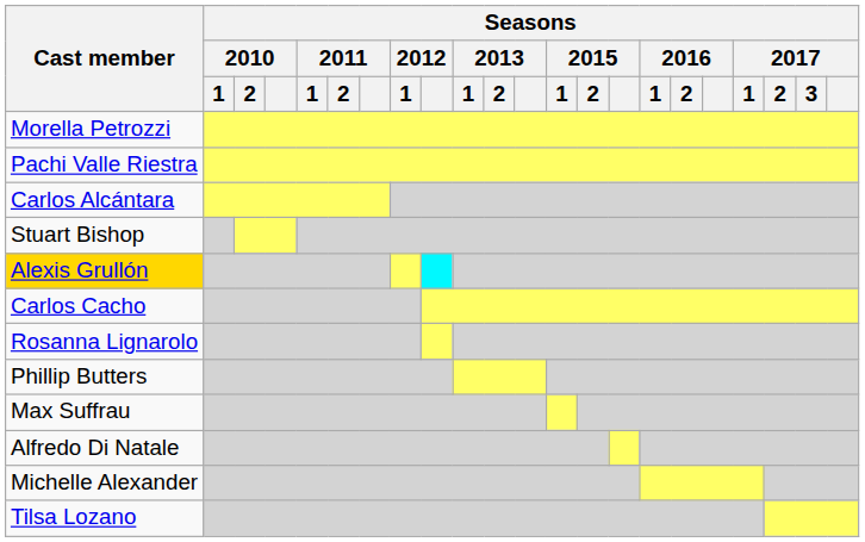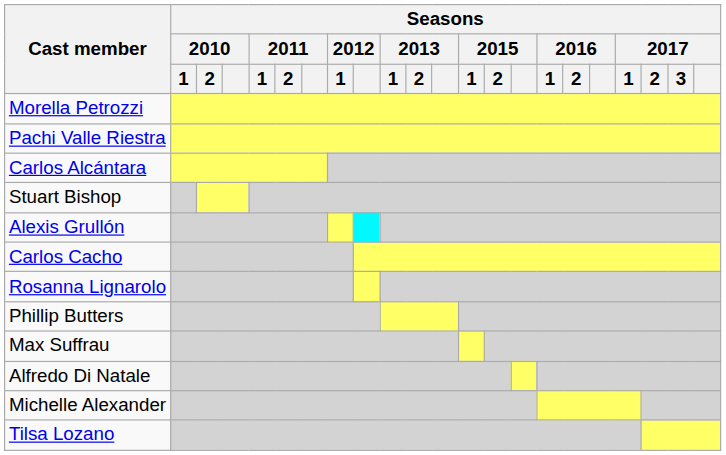Alexis Grullón | Cast member: gold background -> no background
